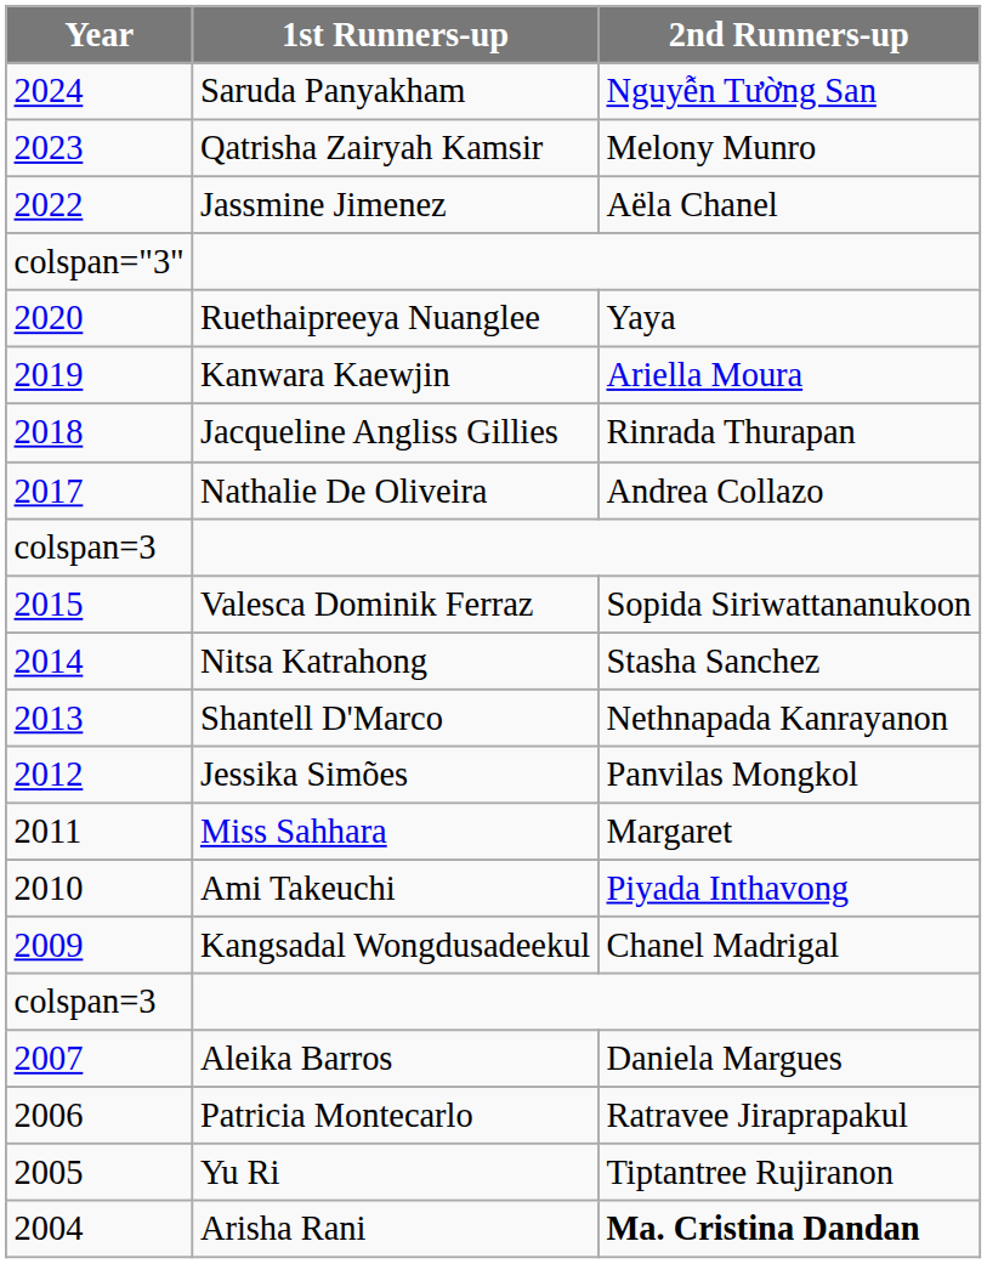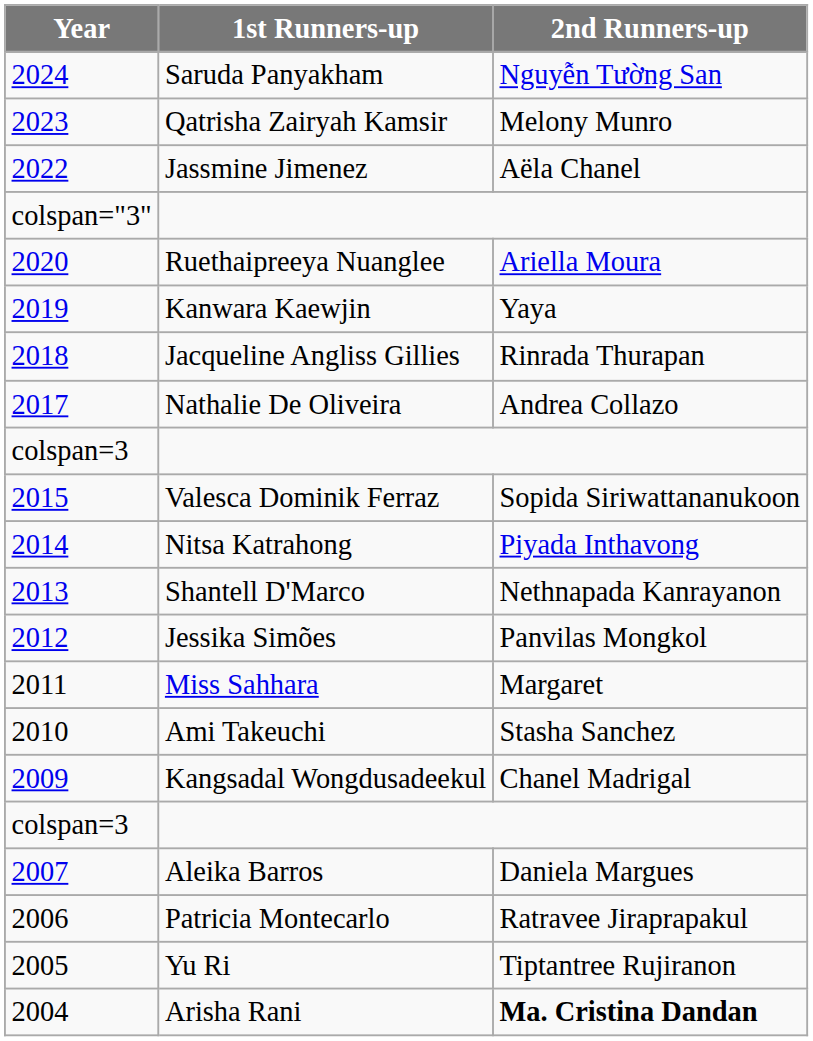Ruethaipreeya Nuanglee | 2nd Runners-up: Yaya -> Ariella Moura
Kanwara Kaewjin | 2nd Runners-up: Ariella Moura -> Yaya
Nitsa Katrahong | 2nd Runners-up: Stasha Sanchez -> Piyada Inthavong
Ami Takeuchi | 2nd Runners-up: Piyada Inthavong -> Stasha Sanchez
